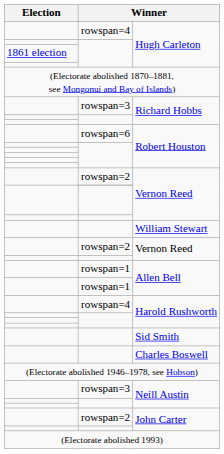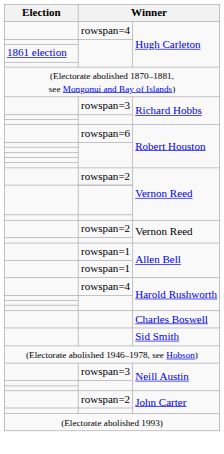- row: William Stewart
rows swapped: Charles Boswell <-> Sid Smith
